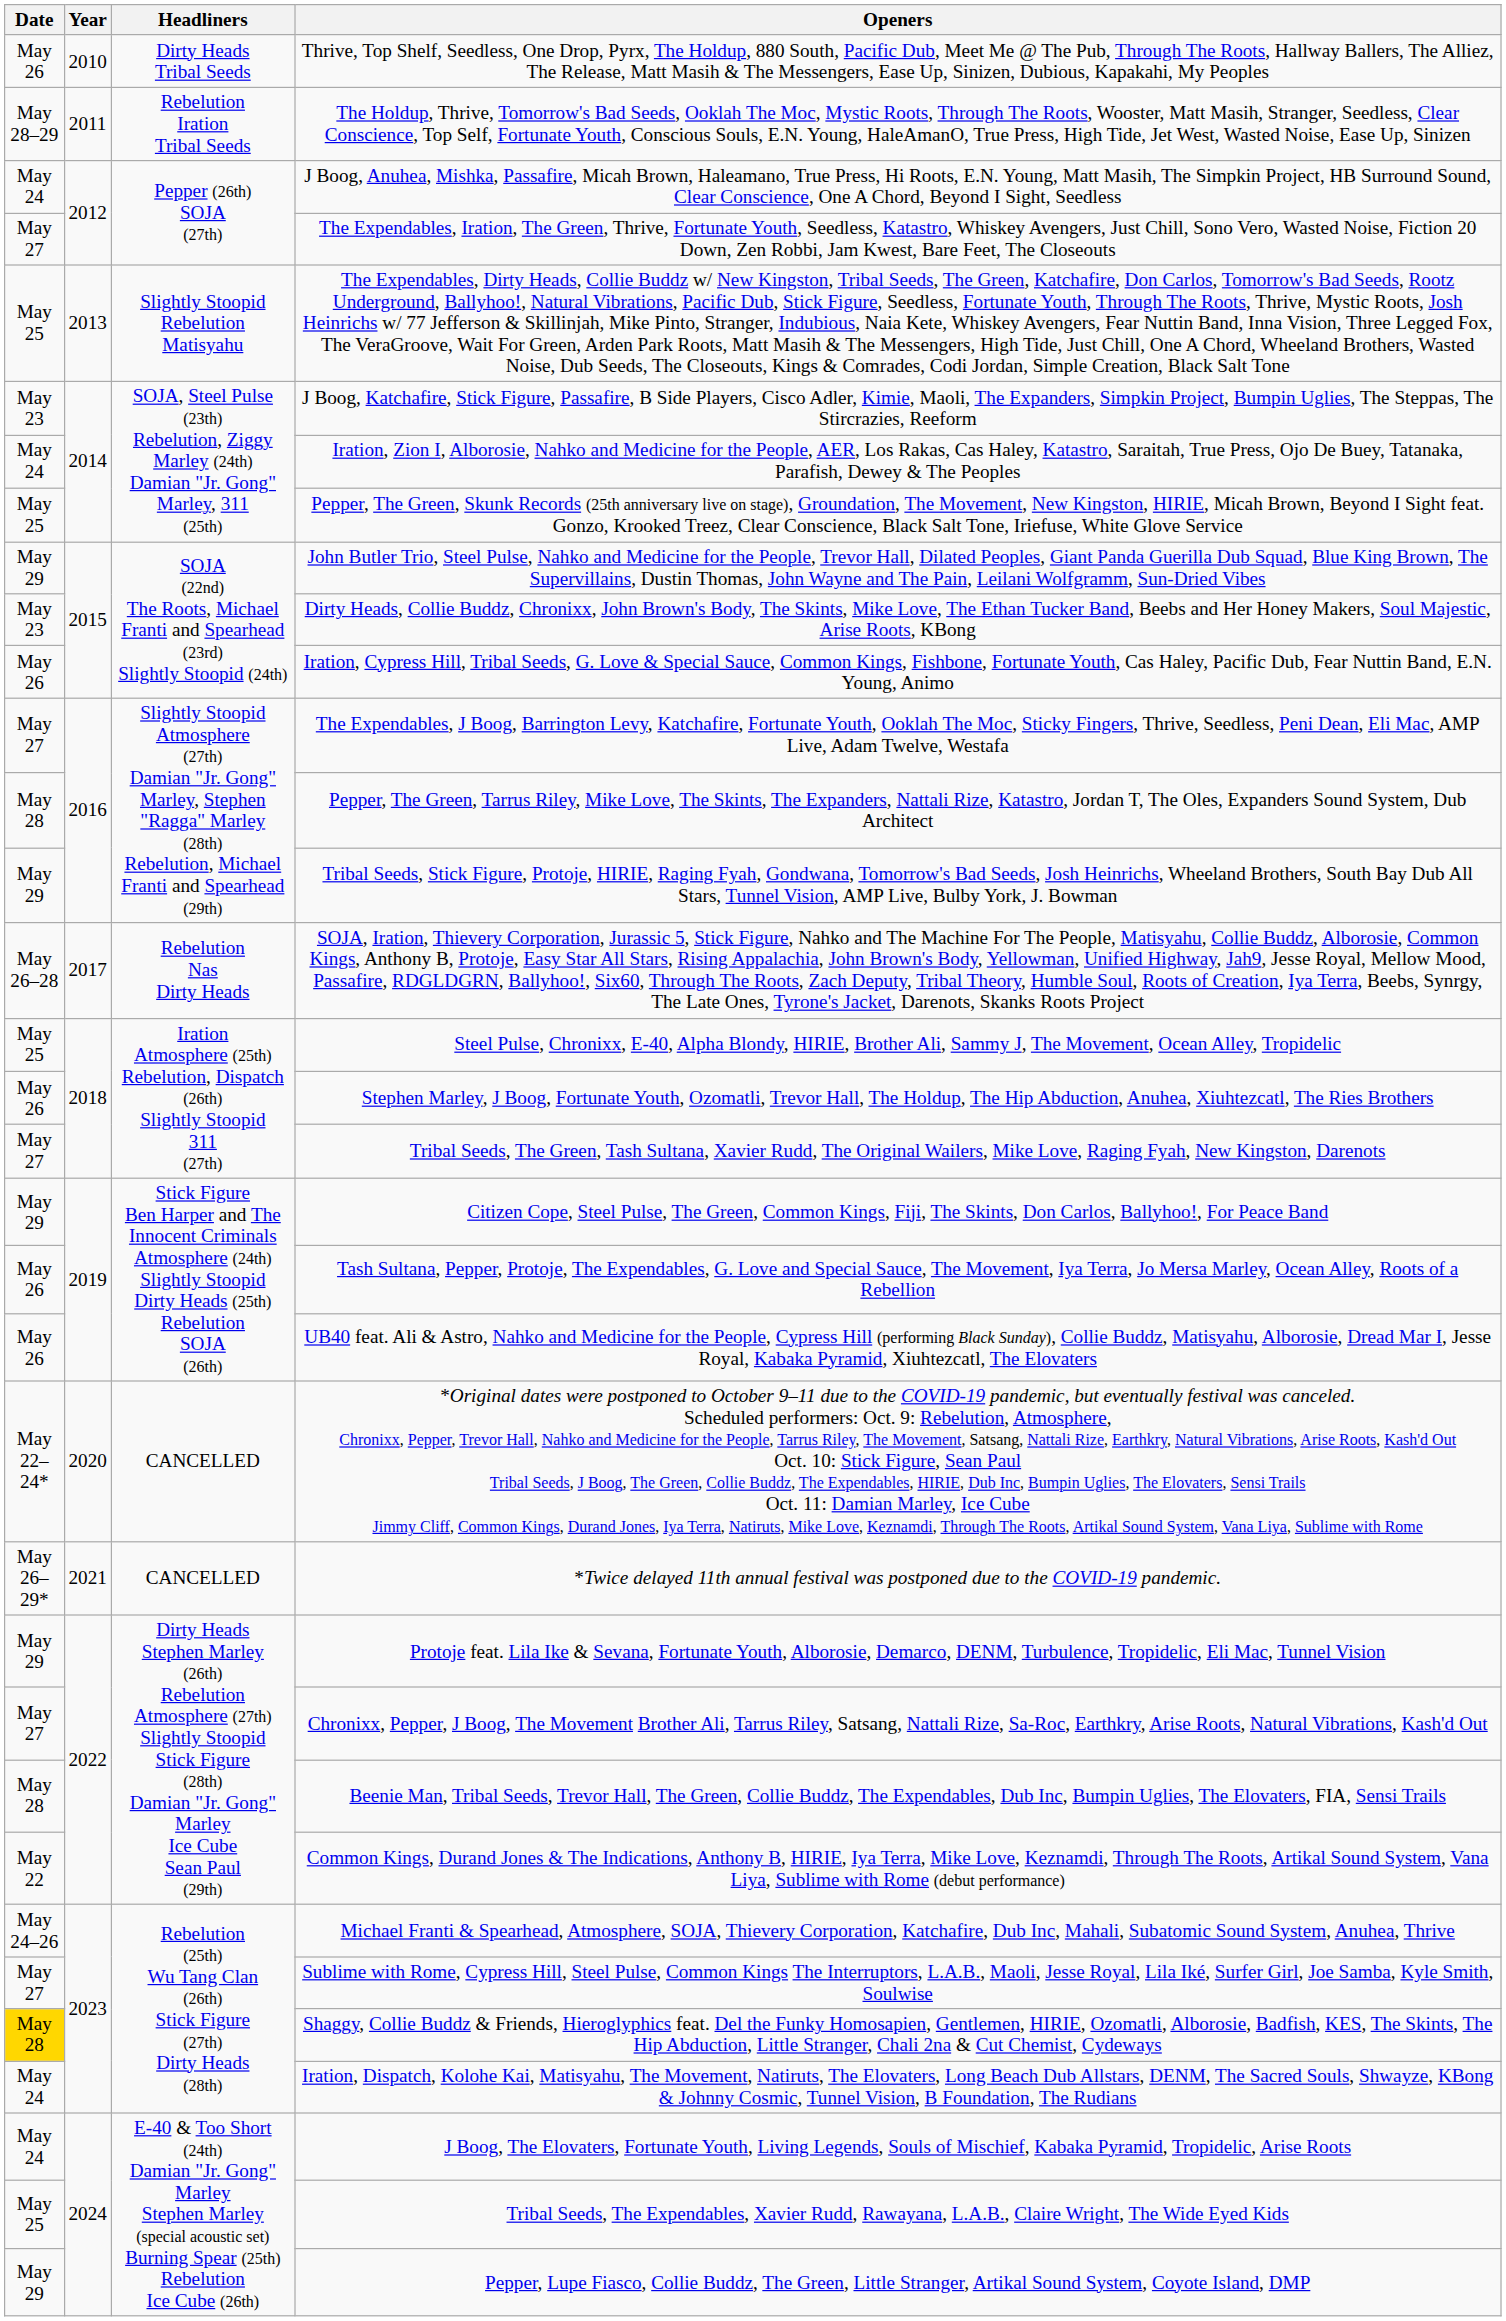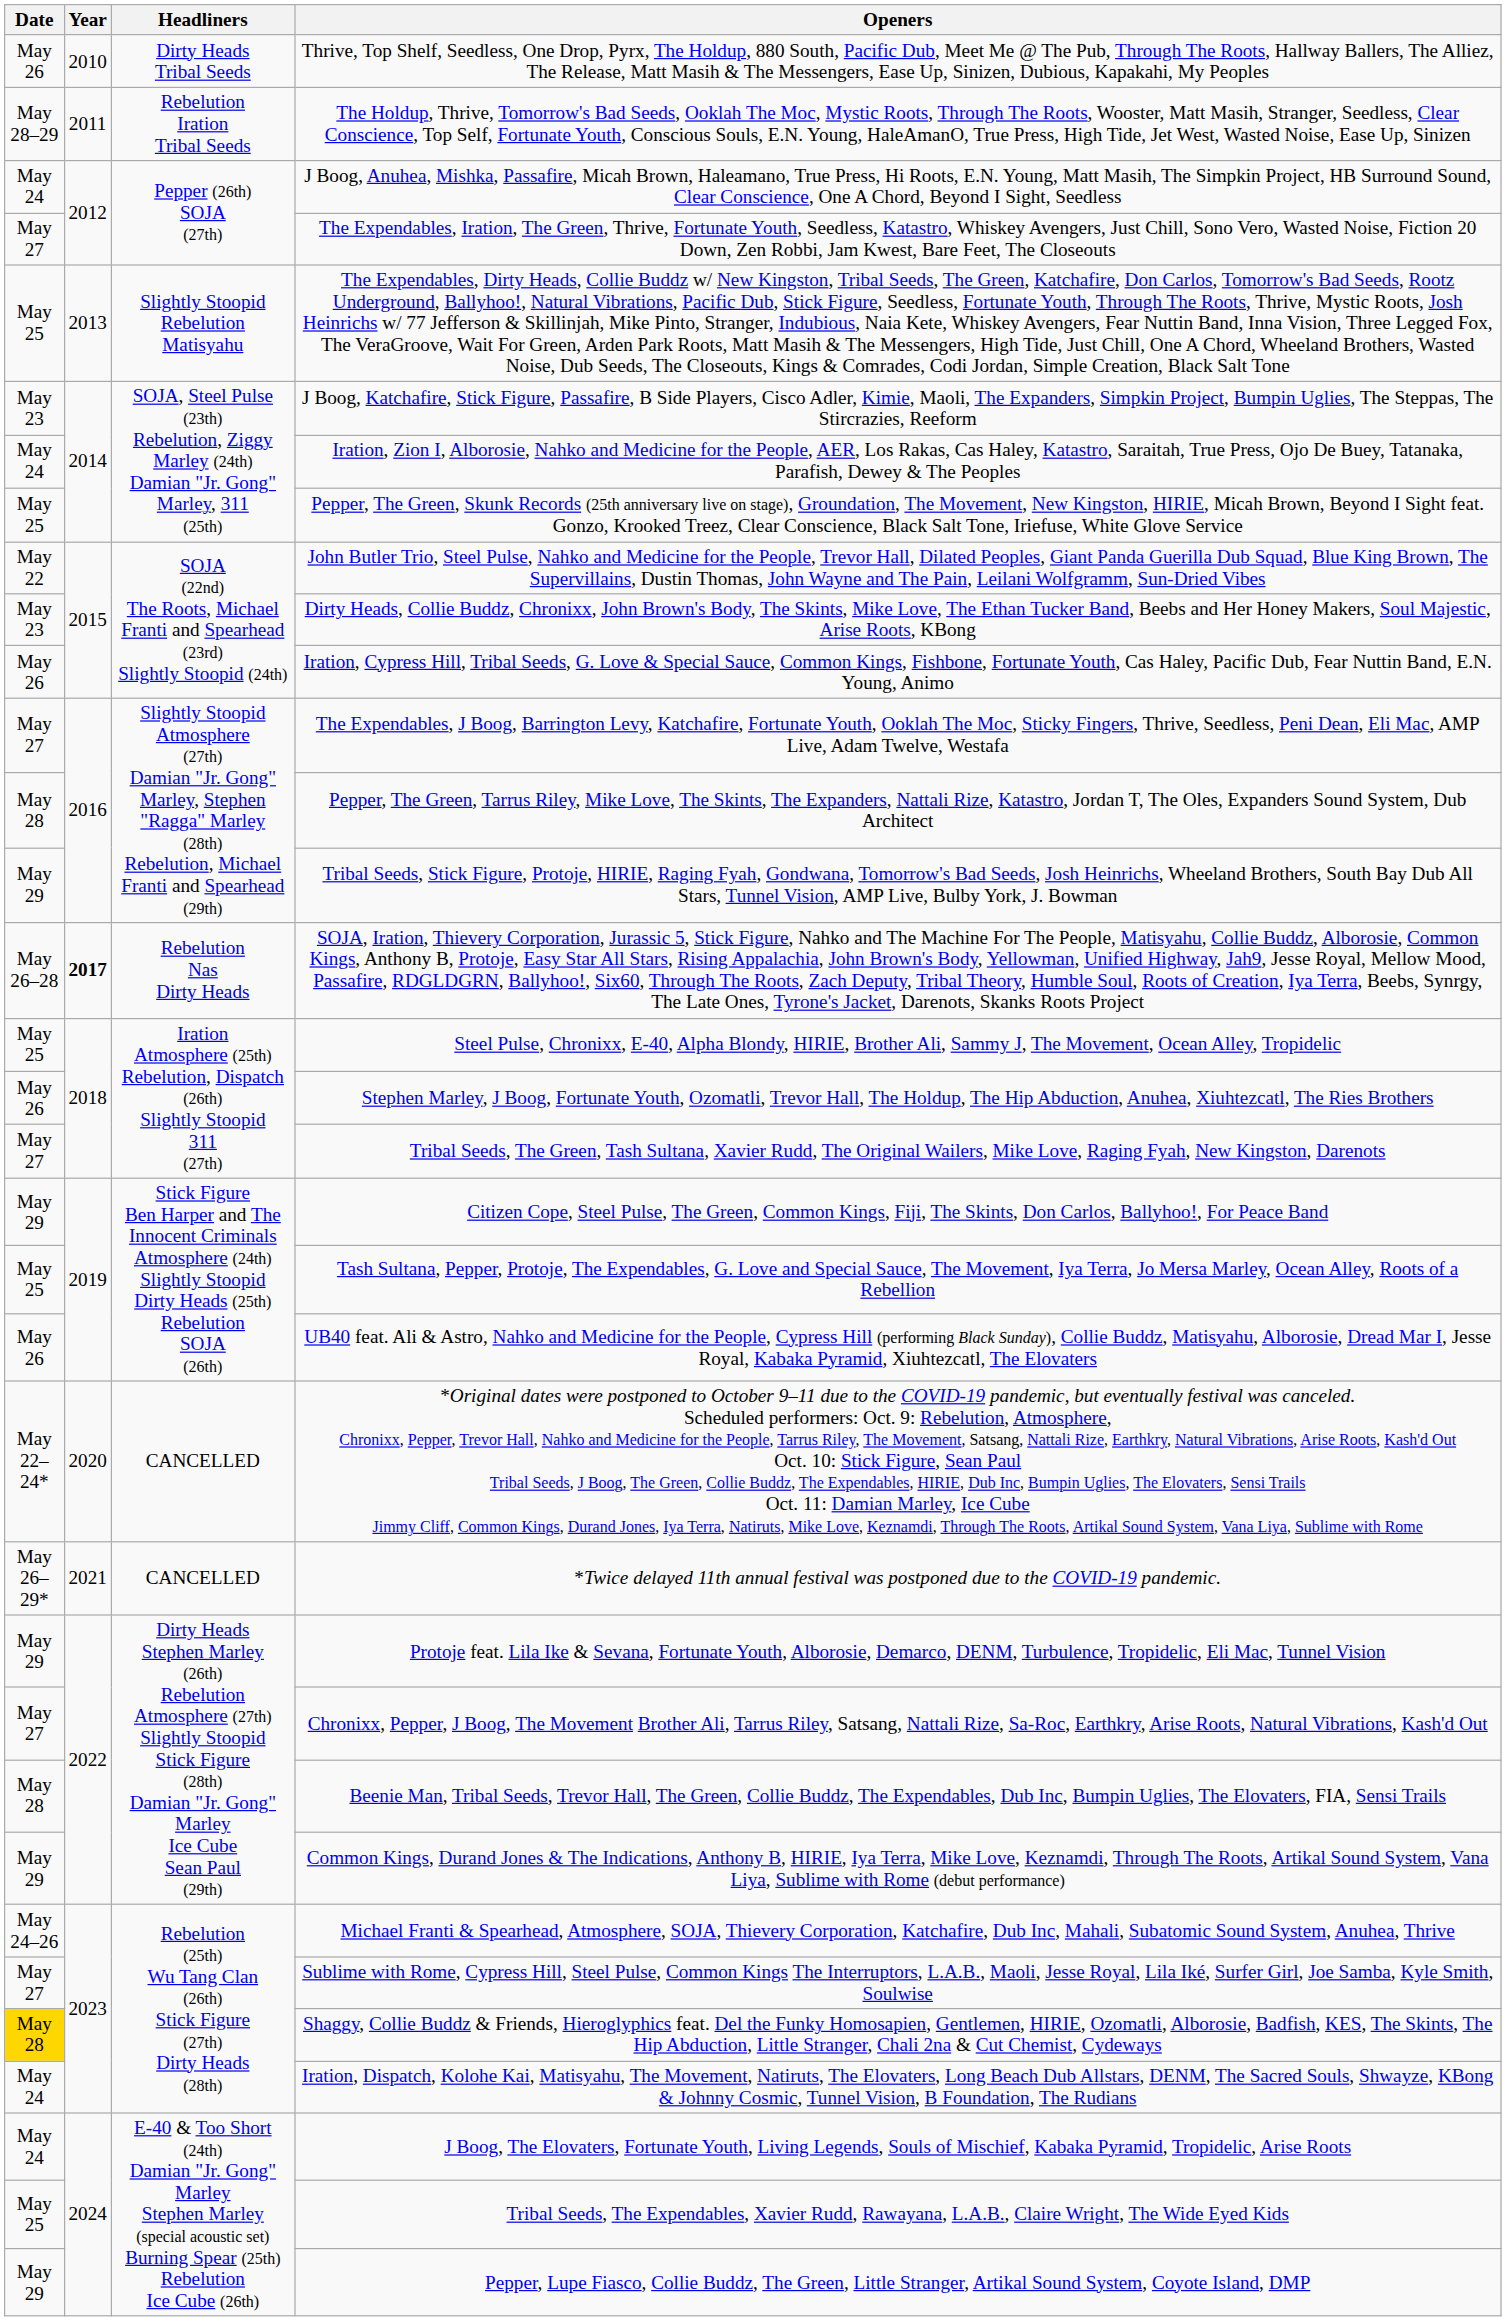row 10 | Date: May 29 -> May 22
row 16 | Year: normal -> bold
row 21 | Date: May 26 -> May 25
row 28 | Date: May 22 -> May 29
